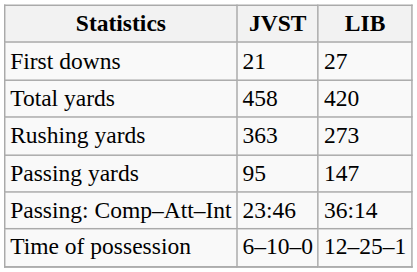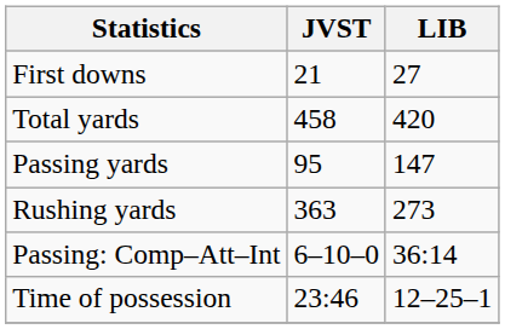rows swapped: Rushing yards <-> Passing yards
Passing: Comp–Att–Int | JVST: 23:46 -> 6–10–0
Time of possession | JVST: 6–10–0 -> 23:46
